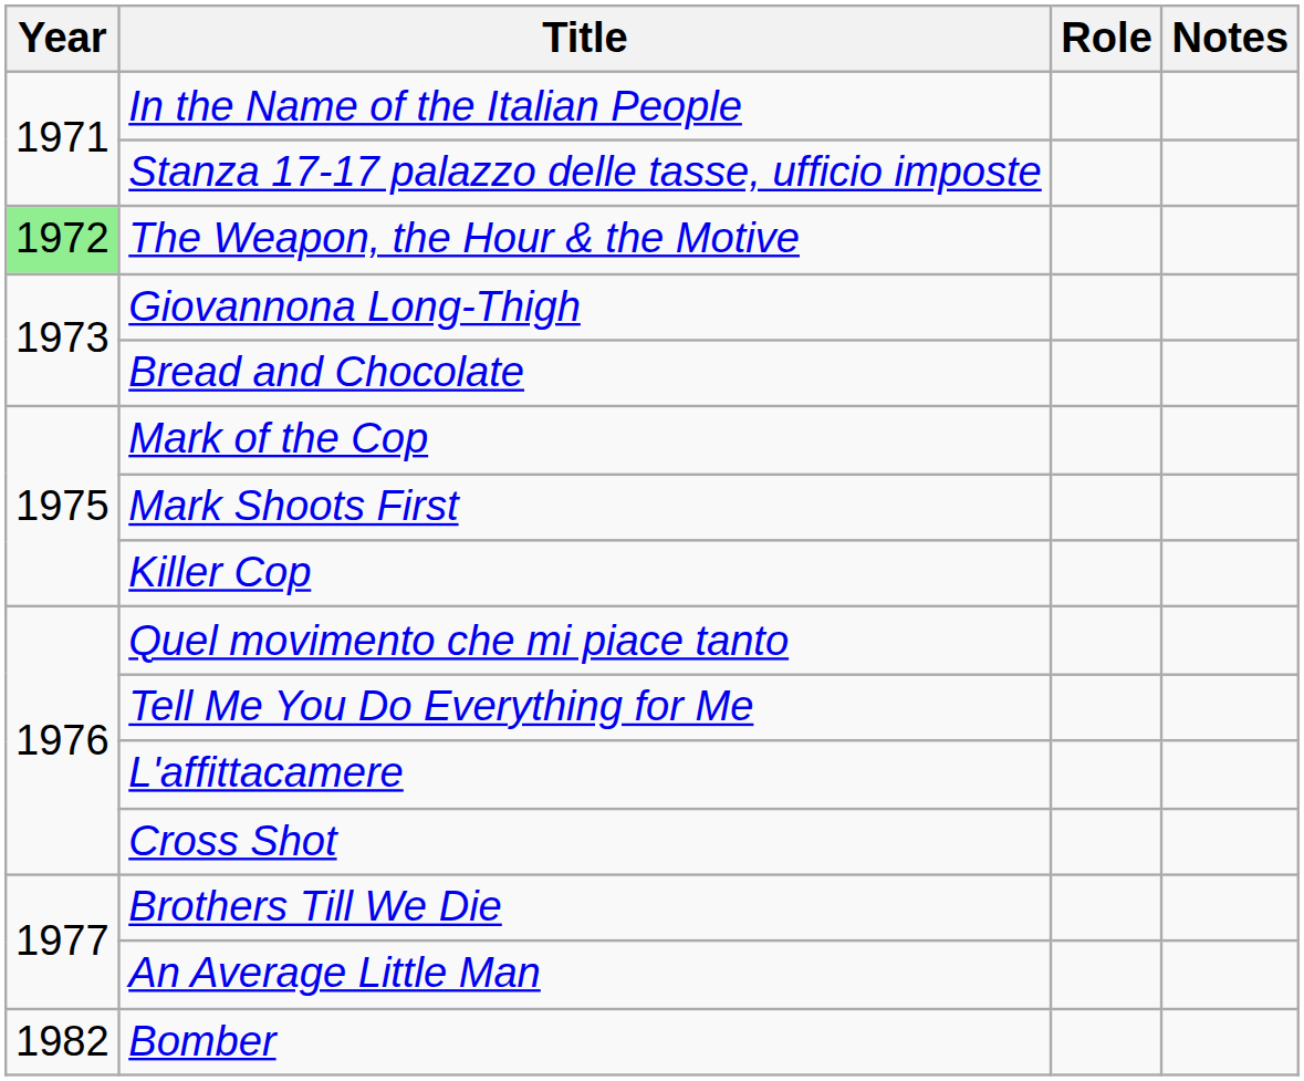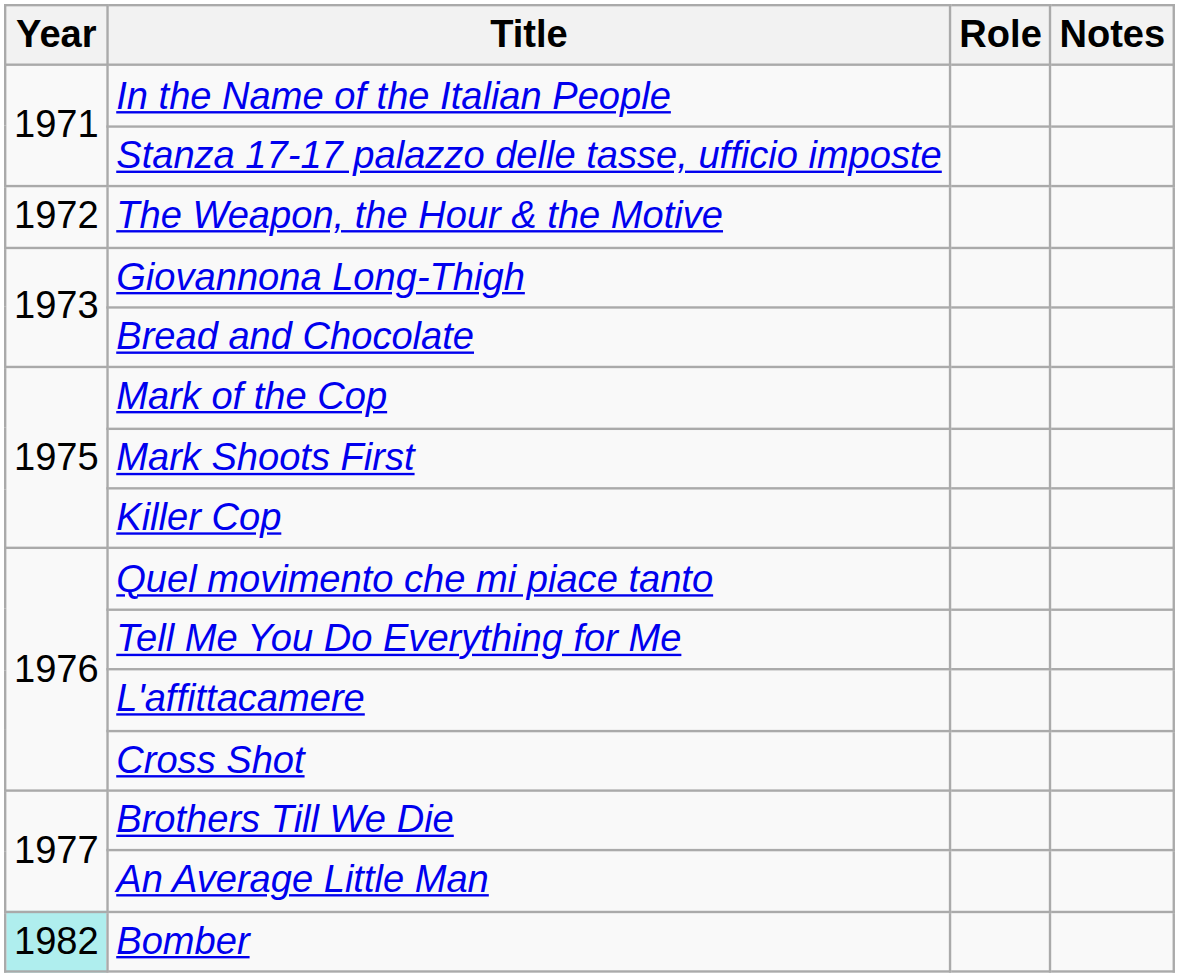The Weapon, the Hour & the Motive | Year: lightgreen background -> no background
Bomber | Year: no background -> paleturquoise background
